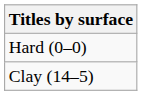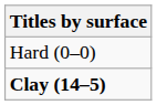row 3 | column 1: normal -> bold
